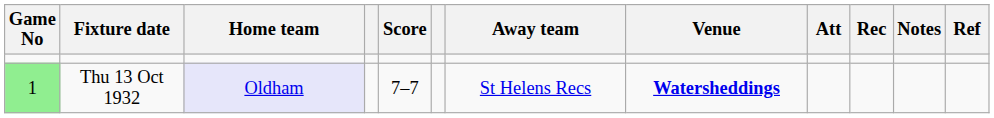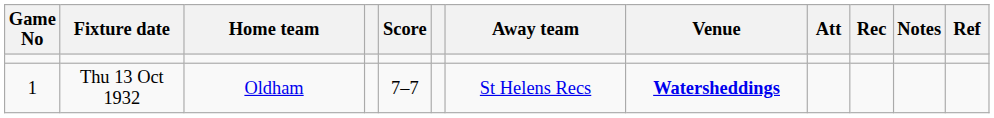Thu 13 Oct 1932 | Game No: lightgreen background -> no background
Thu 13 Oct 1932 | Home team: lavender background -> no background
